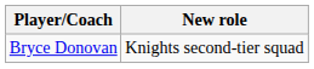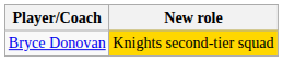Bryce Donovan | New role: no background -> gold background
